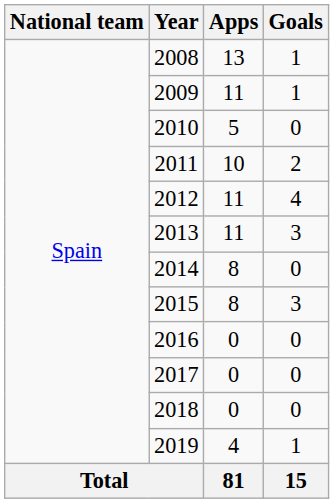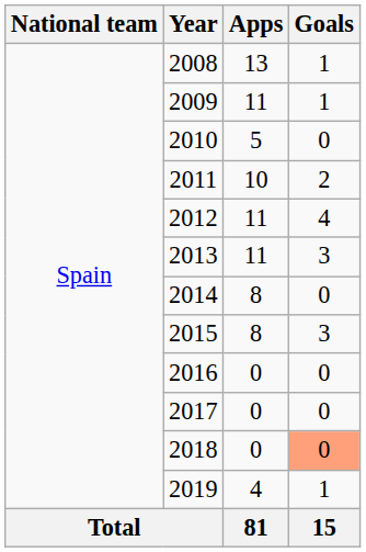2018 | Goals: no background -> lightsalmon background
